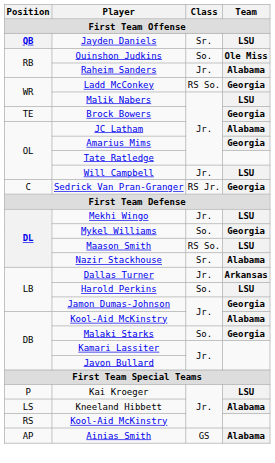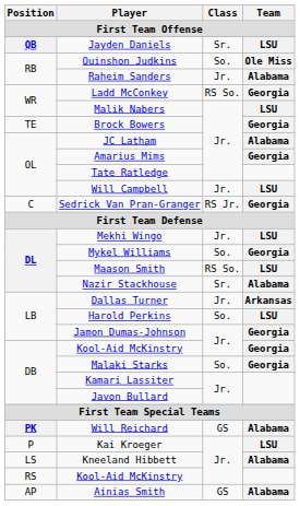DB / Kool-Aid McKinstry | Team: Alabama -> Georgia
+ row: PK | Will Reichard | GS | Alabama
